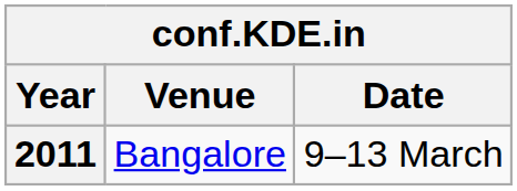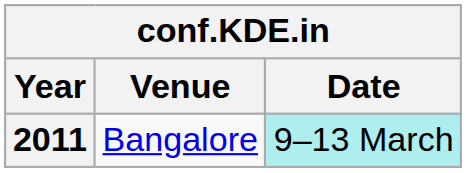2011 | Date: no background -> paleturquoise background
